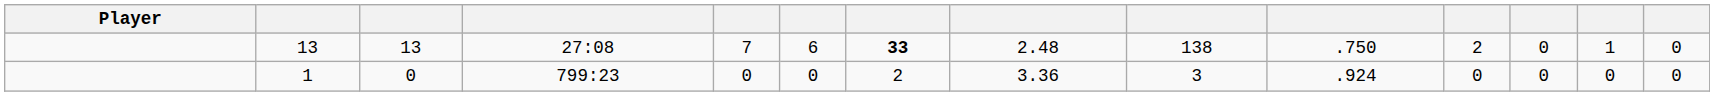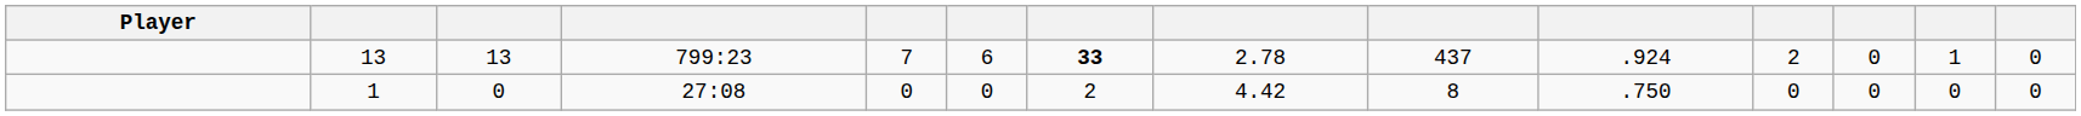row 2 | column 4: 27:08 -> 799:23
row 2 | column 8: 2.48 -> 2.78
row 2 | column 9: 138 -> 437
row 2 | column 10: .750 -> .924
row 3 | column 4: 799:23 -> 27:08
row 3 | column 8: 3.36 -> 4.42
row 3 | column 9: 3 -> 8
row 3 | column 10: .924 -> .750
